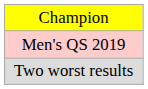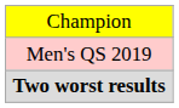row 3 | column 1: normal -> bold
